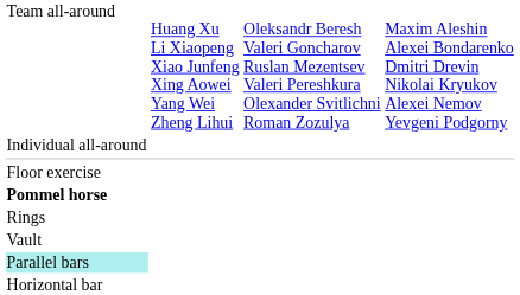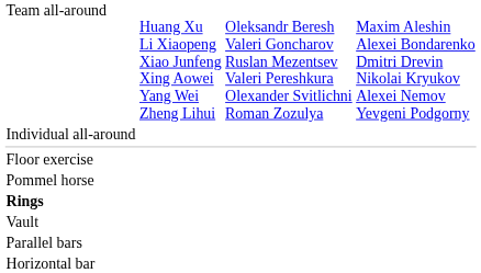Pommel horse | column 1: bold -> normal
Rings | column 1: normal -> bold
Parallel bars | column 1: paleturquoise background -> no background
